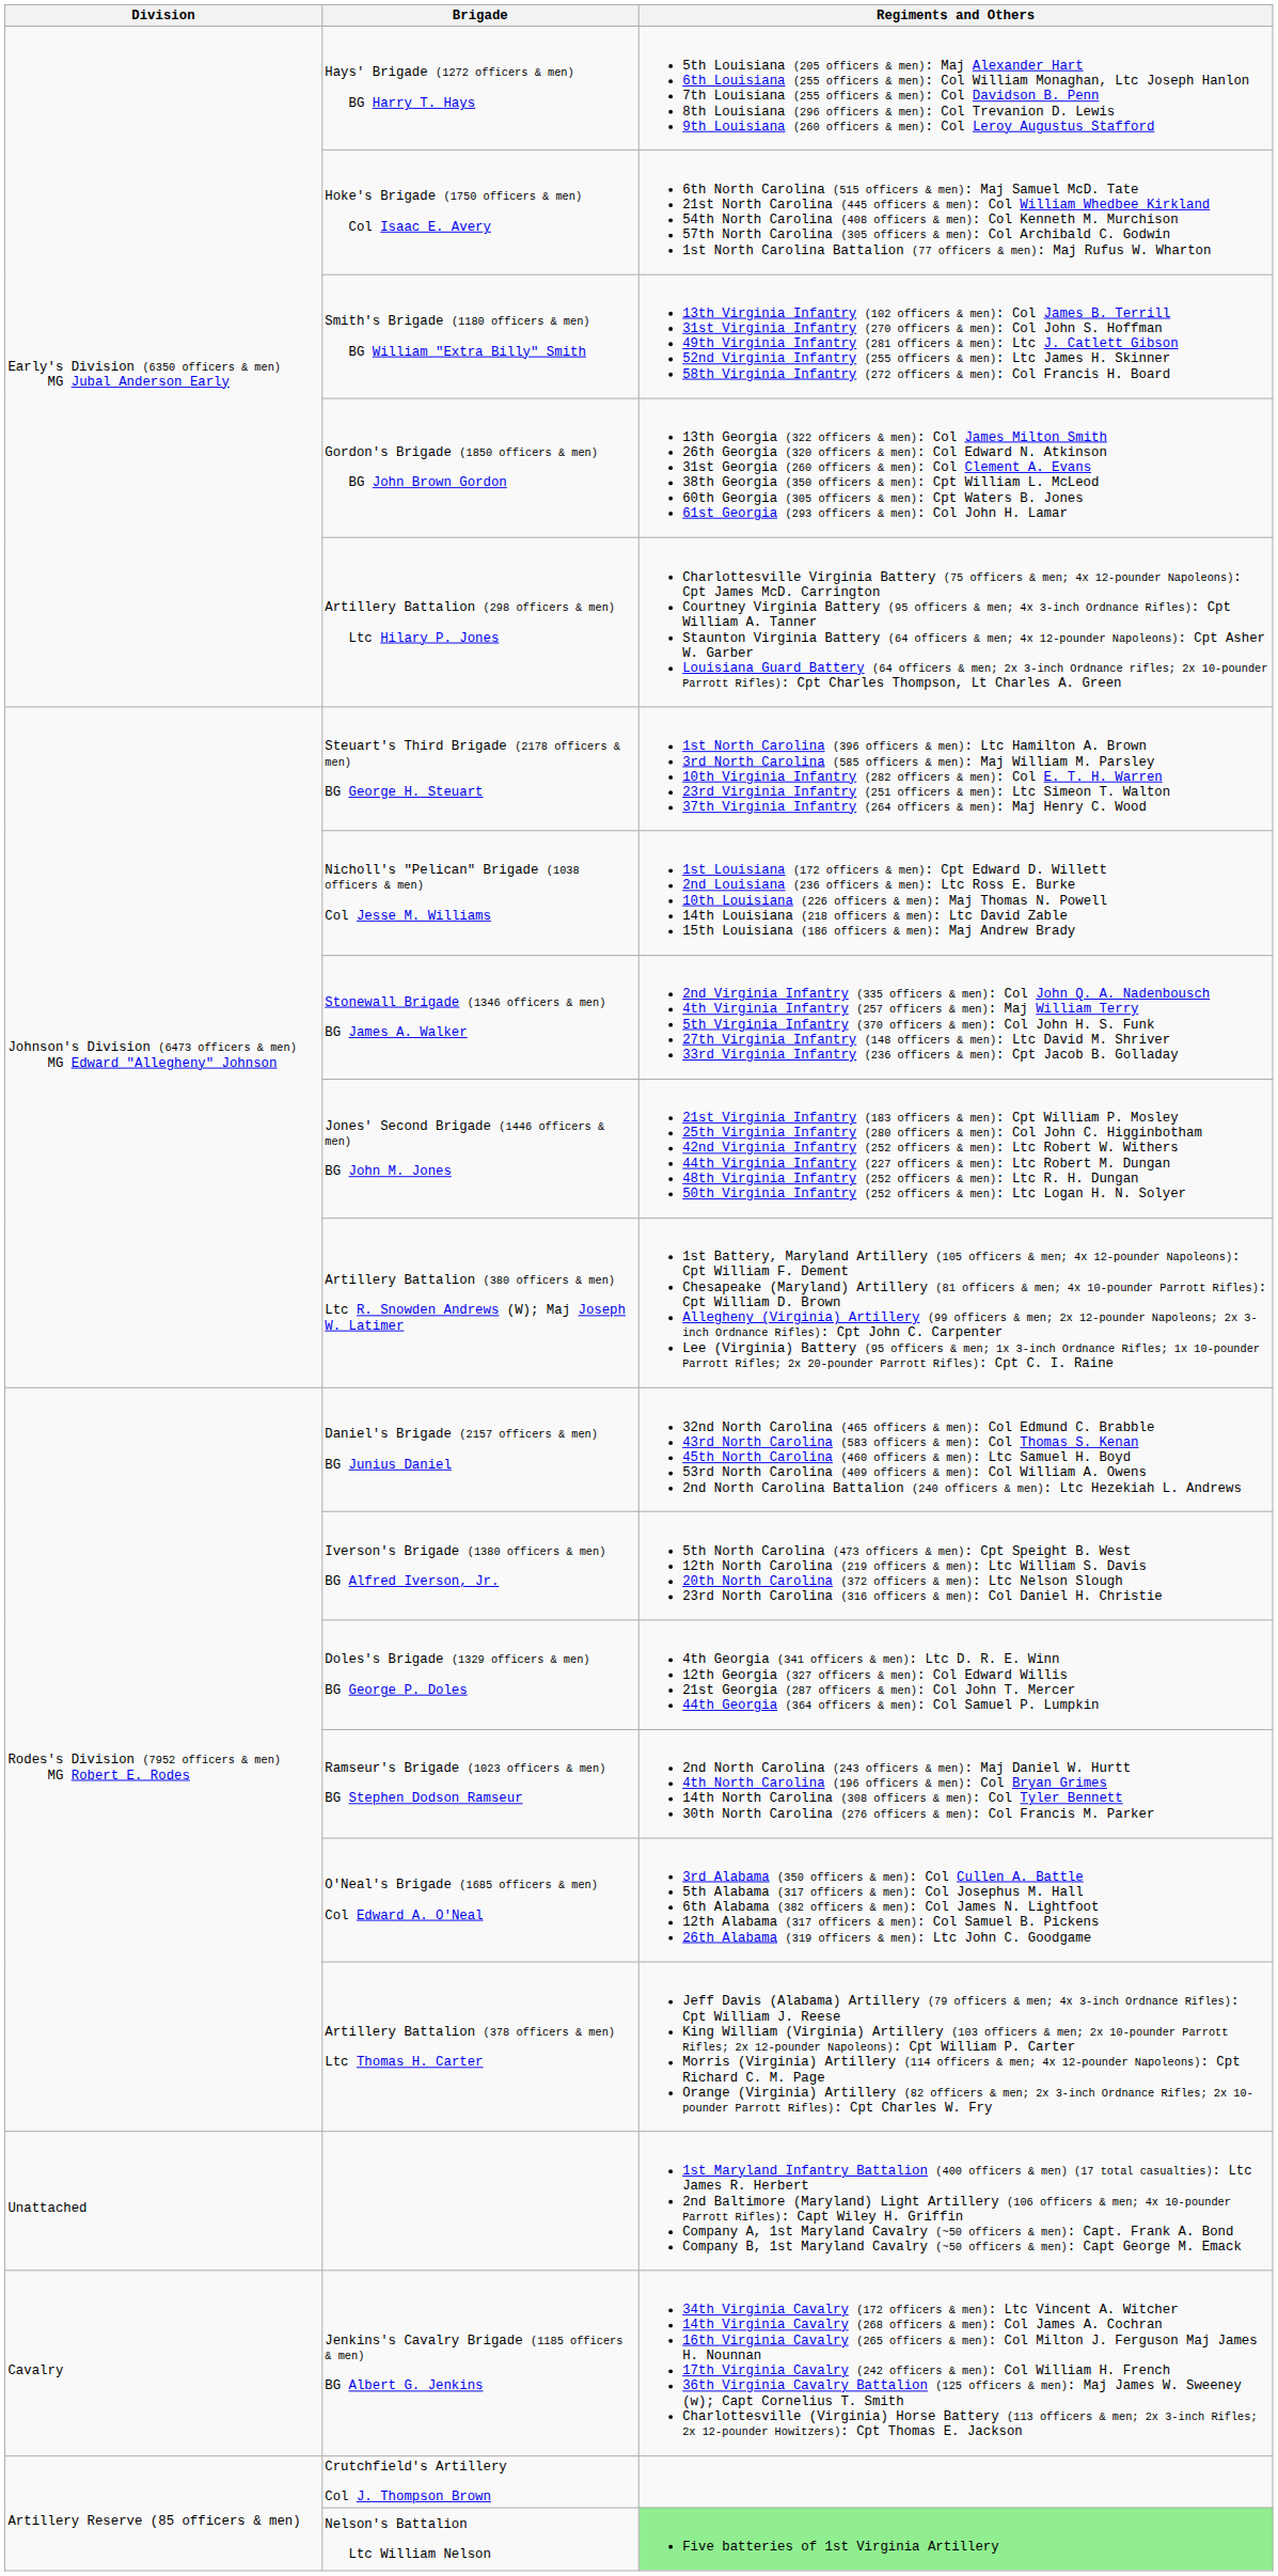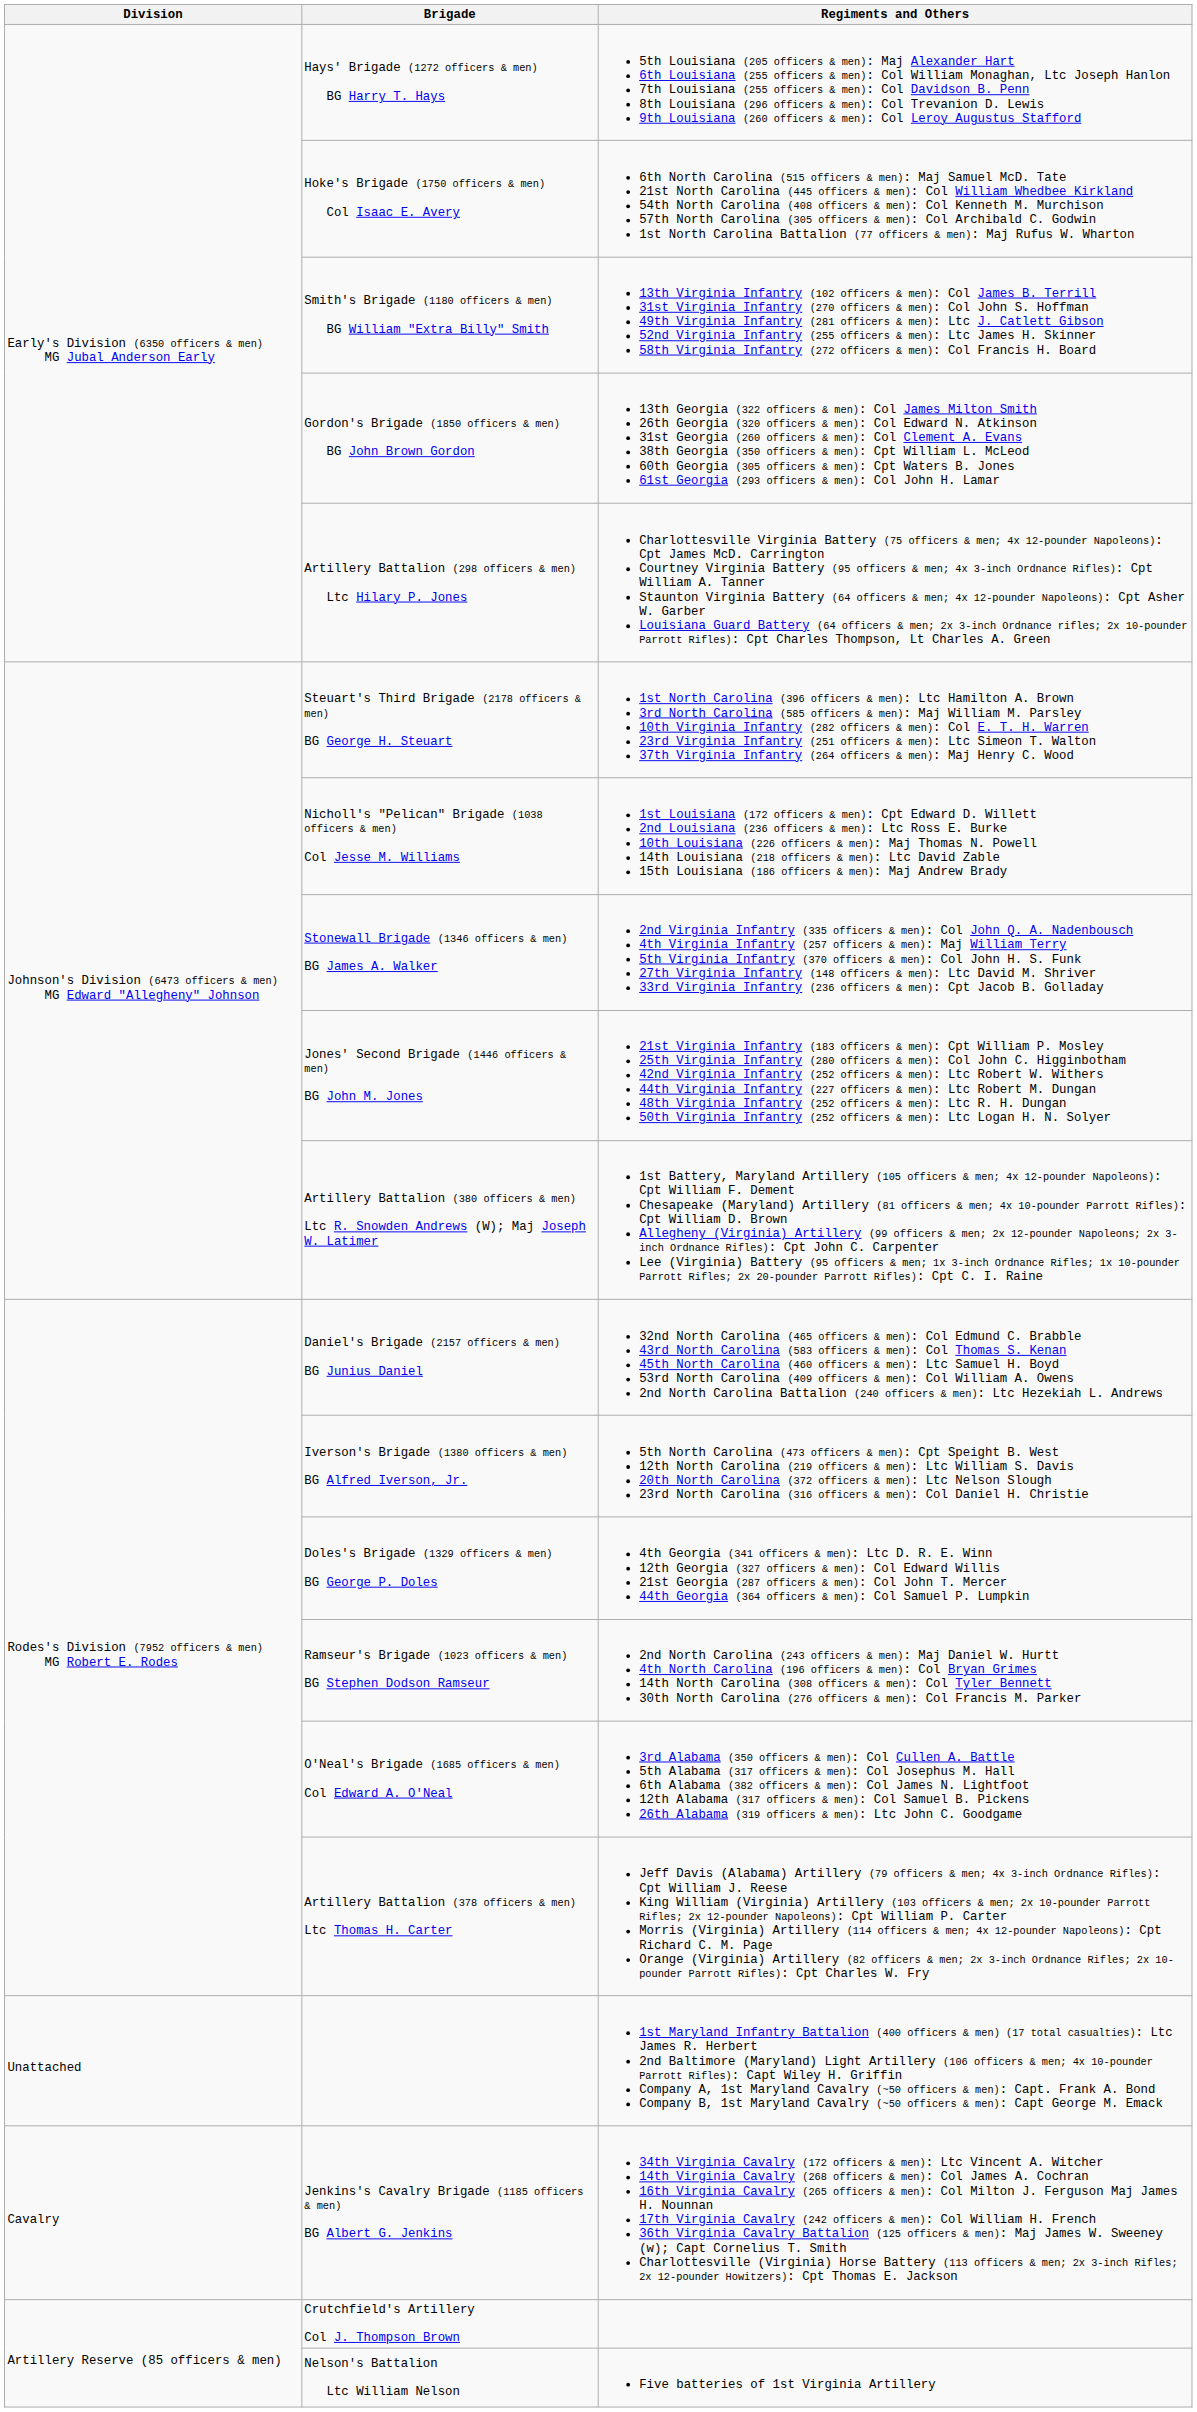Nelson's Battalion Ltc William Nelson | Regiments and Others: lightgreen background -> no background
